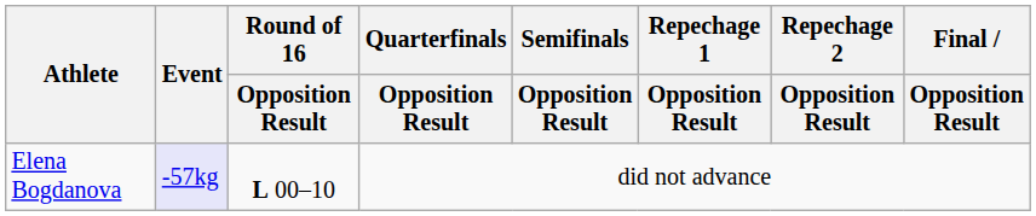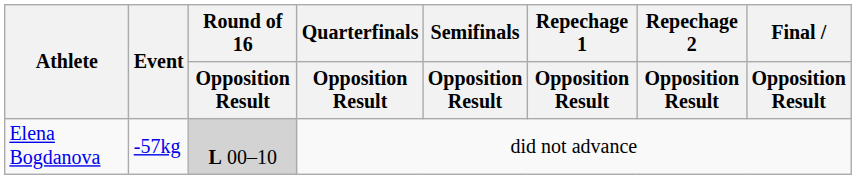Elena Bogdanova | Event: lavender background -> no background
Elena Bogdanova | Round of 16 / Opposition Result: no background -> lightgrey background
